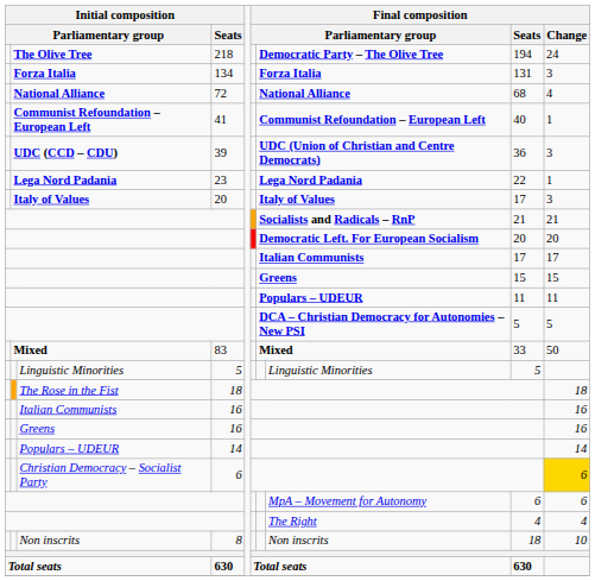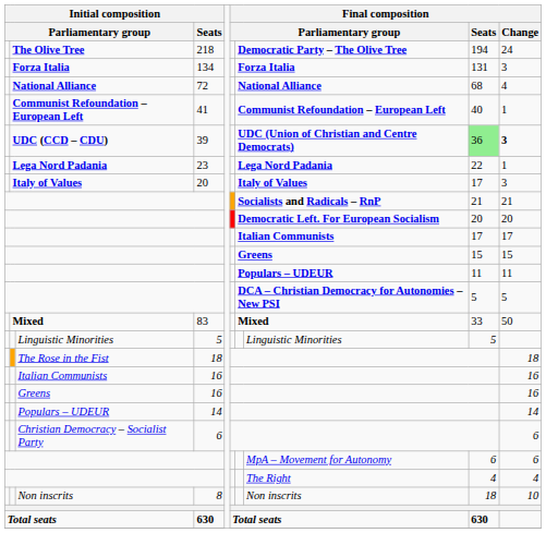UDC (CCD – CDU) | Final composition / Seats: no background -> lightgreen background
UDC (CCD – CDU) | Final composition / Change: normal -> bold
Christian Democracy – Socialist Party | Final composition / Change: gold background -> no background
